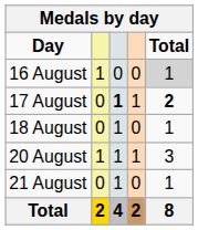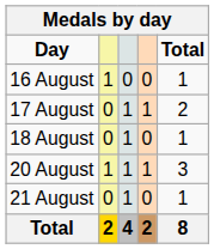16 August | Total: lightgrey background -> no background
17 August | column 3: bold -> normal
17 August | Total: bold -> normal
